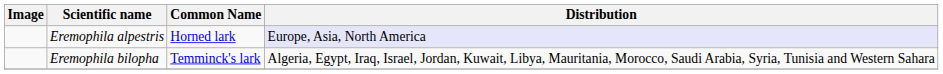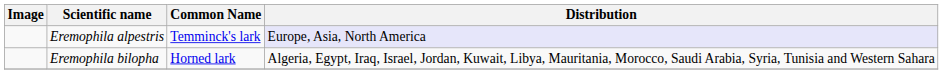Eremophila alpestris | Common Name: Horned lark -> Temminck's lark
Eremophila bilopha | Common Name: Temminck's lark -> Horned lark
